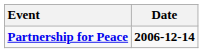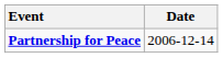Partnership for Peace | Date: bold -> normal
